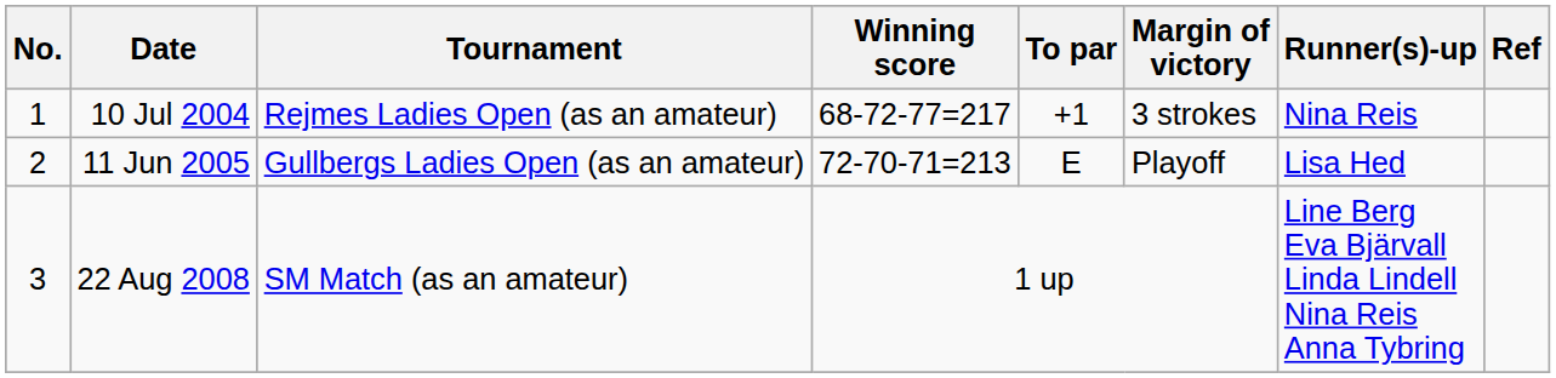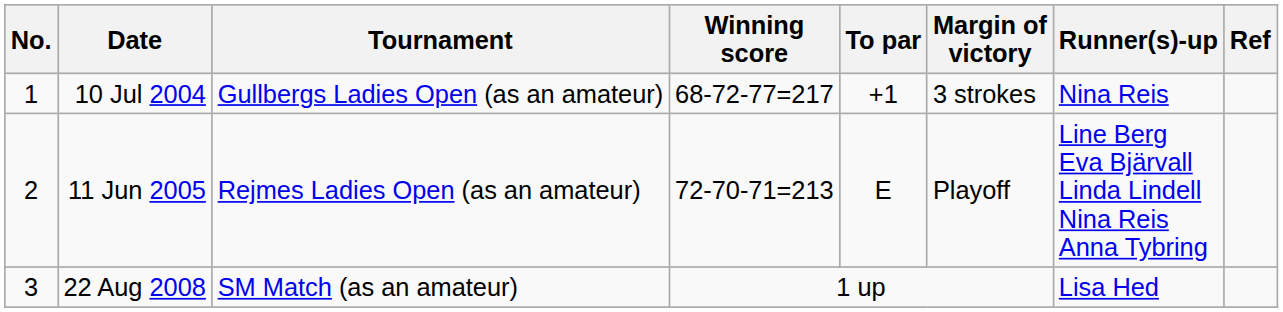10 Jul 2004 | Tournament: Rejmes Ladies Open (as an amateur) -> Gullbergs Ladies Open (as an amateur)
11 Jun 2005 | Tournament: Gullbergs Ladies Open (as an amateur) -> Rejmes Ladies Open (as an amateur)
11 Jun 2005 | Runner(s)-up: Lisa Hed -> Line Berg Eva Bjärvall Linda Lindell Nina Reis Anna Tybring
22 Aug 2008 | Runner(s)-up: Line Berg Eva Bjärvall Linda Lindell Nina Reis Anna Tybring -> Lisa Hed
